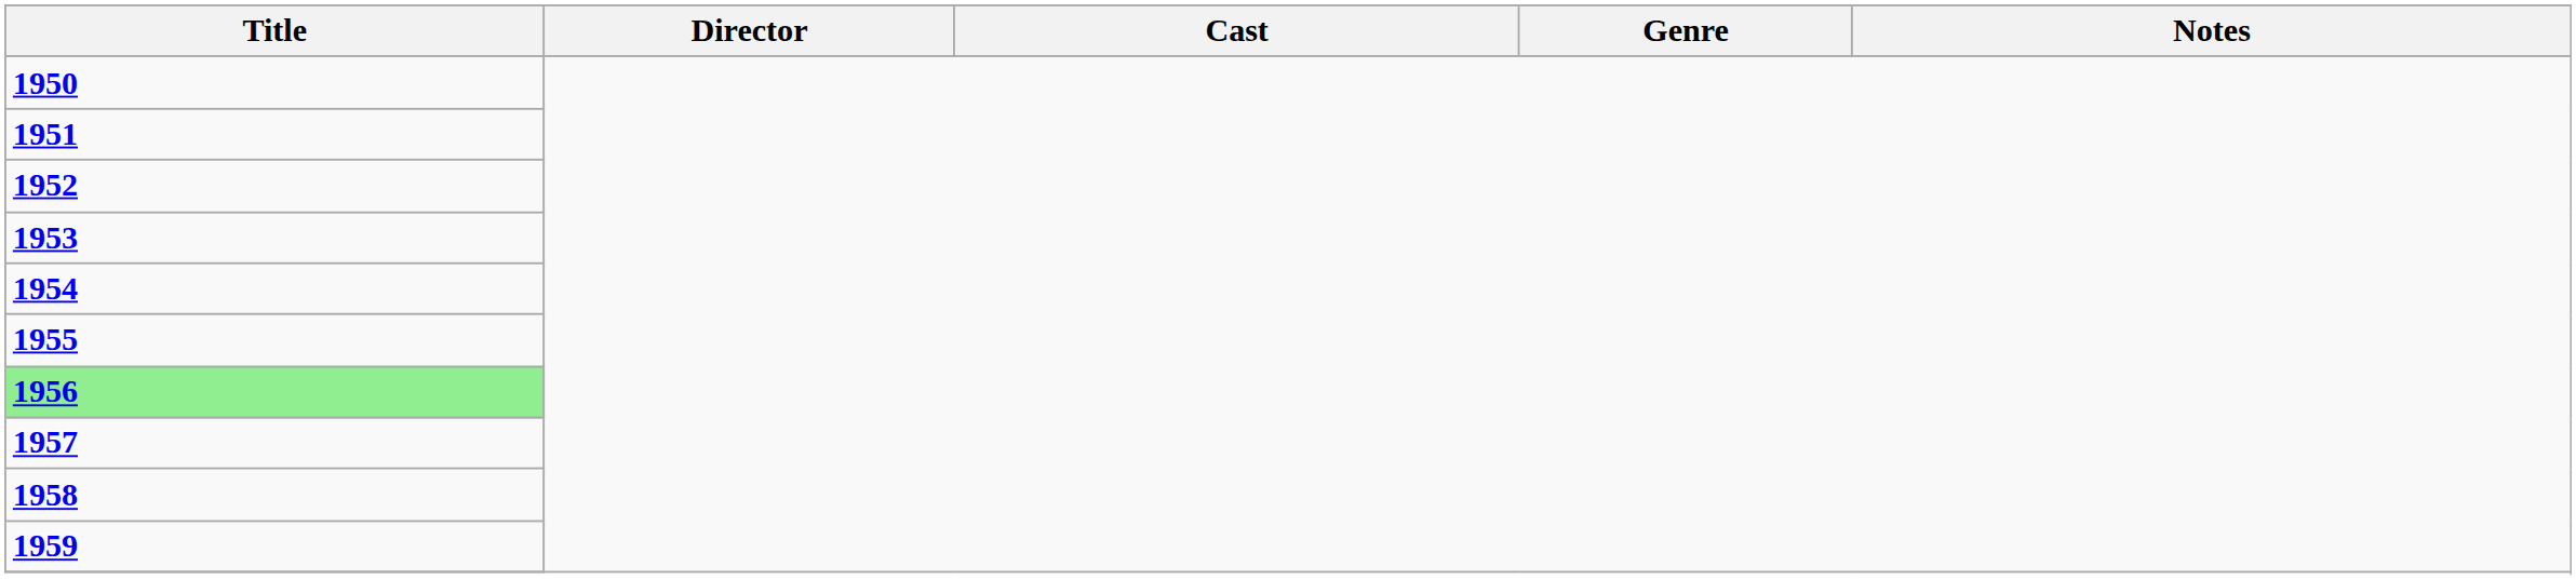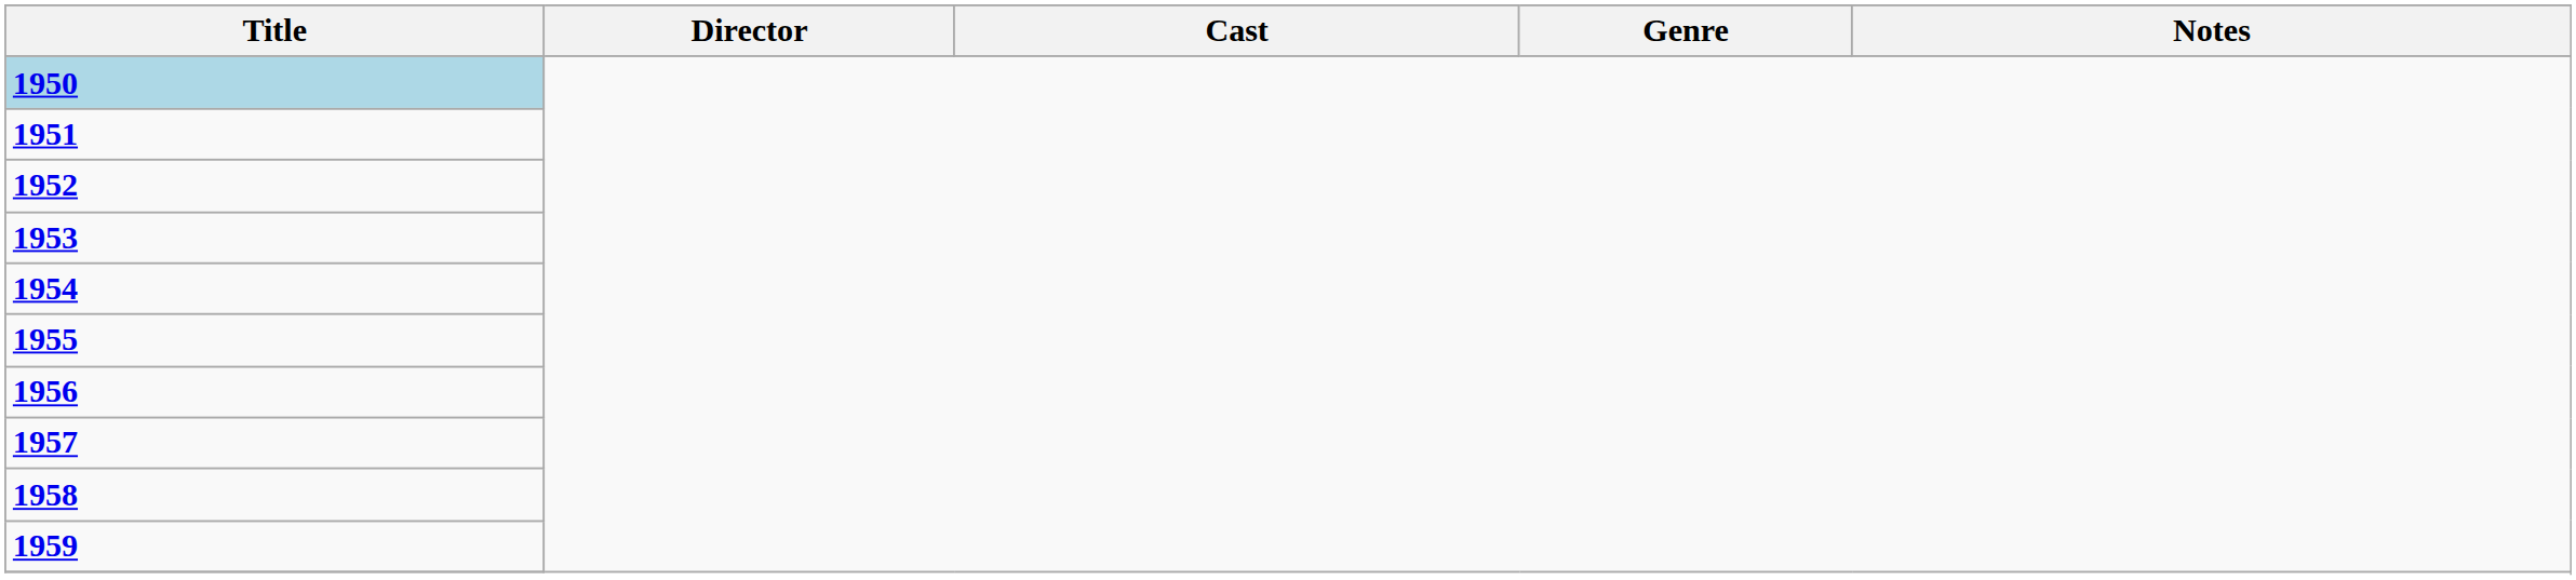1950 | Title: no background -> lightblue background
1956 | Title: lightgreen background -> no background
